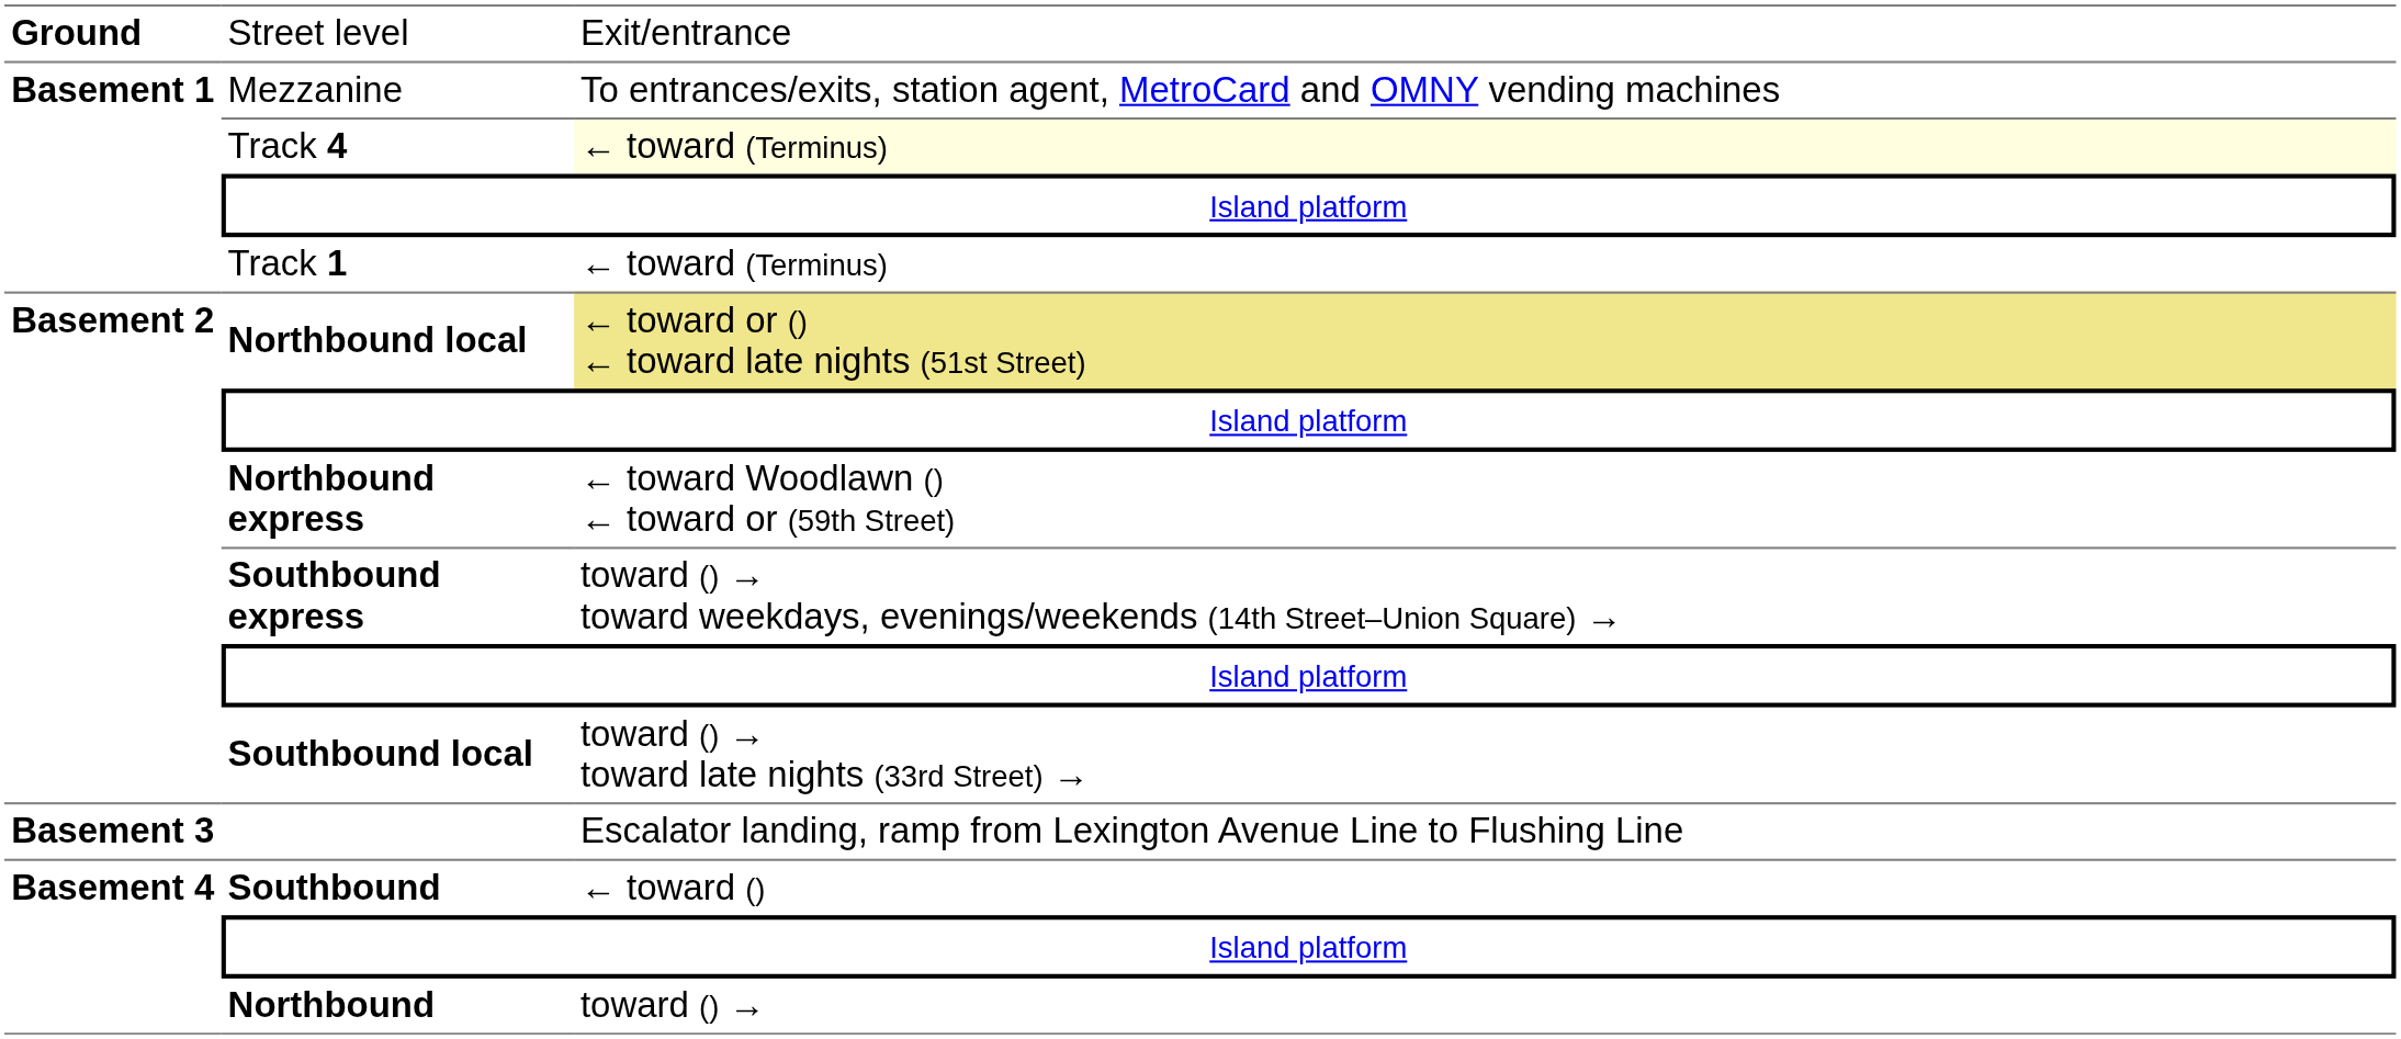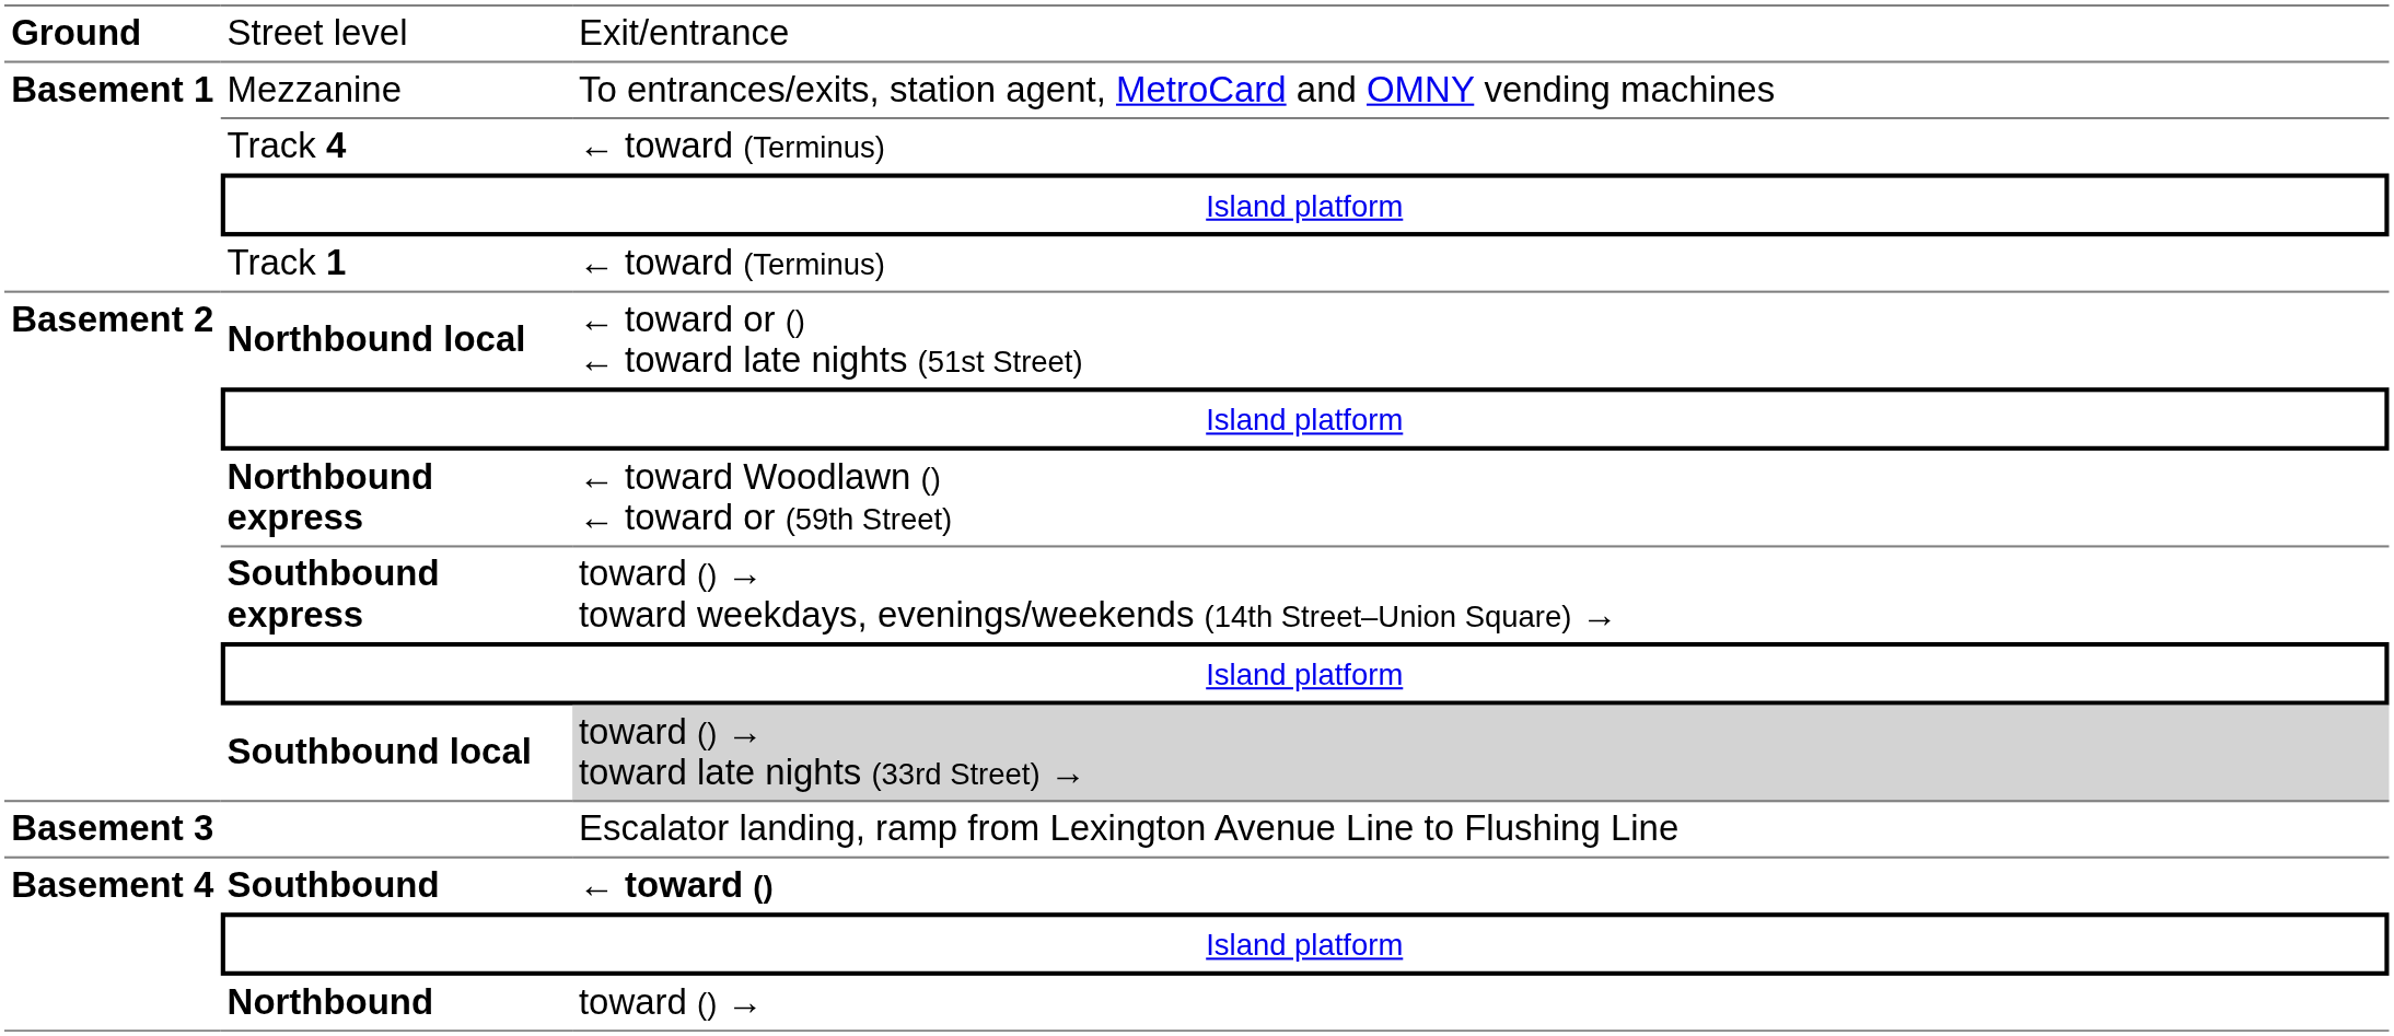Track 4 | column 3: lightyellow background -> no background
Northbound local | column 3: khaki background -> no background
Southbound local | column 3: no background -> lightgrey background
Southbound | column 3: normal -> bold
